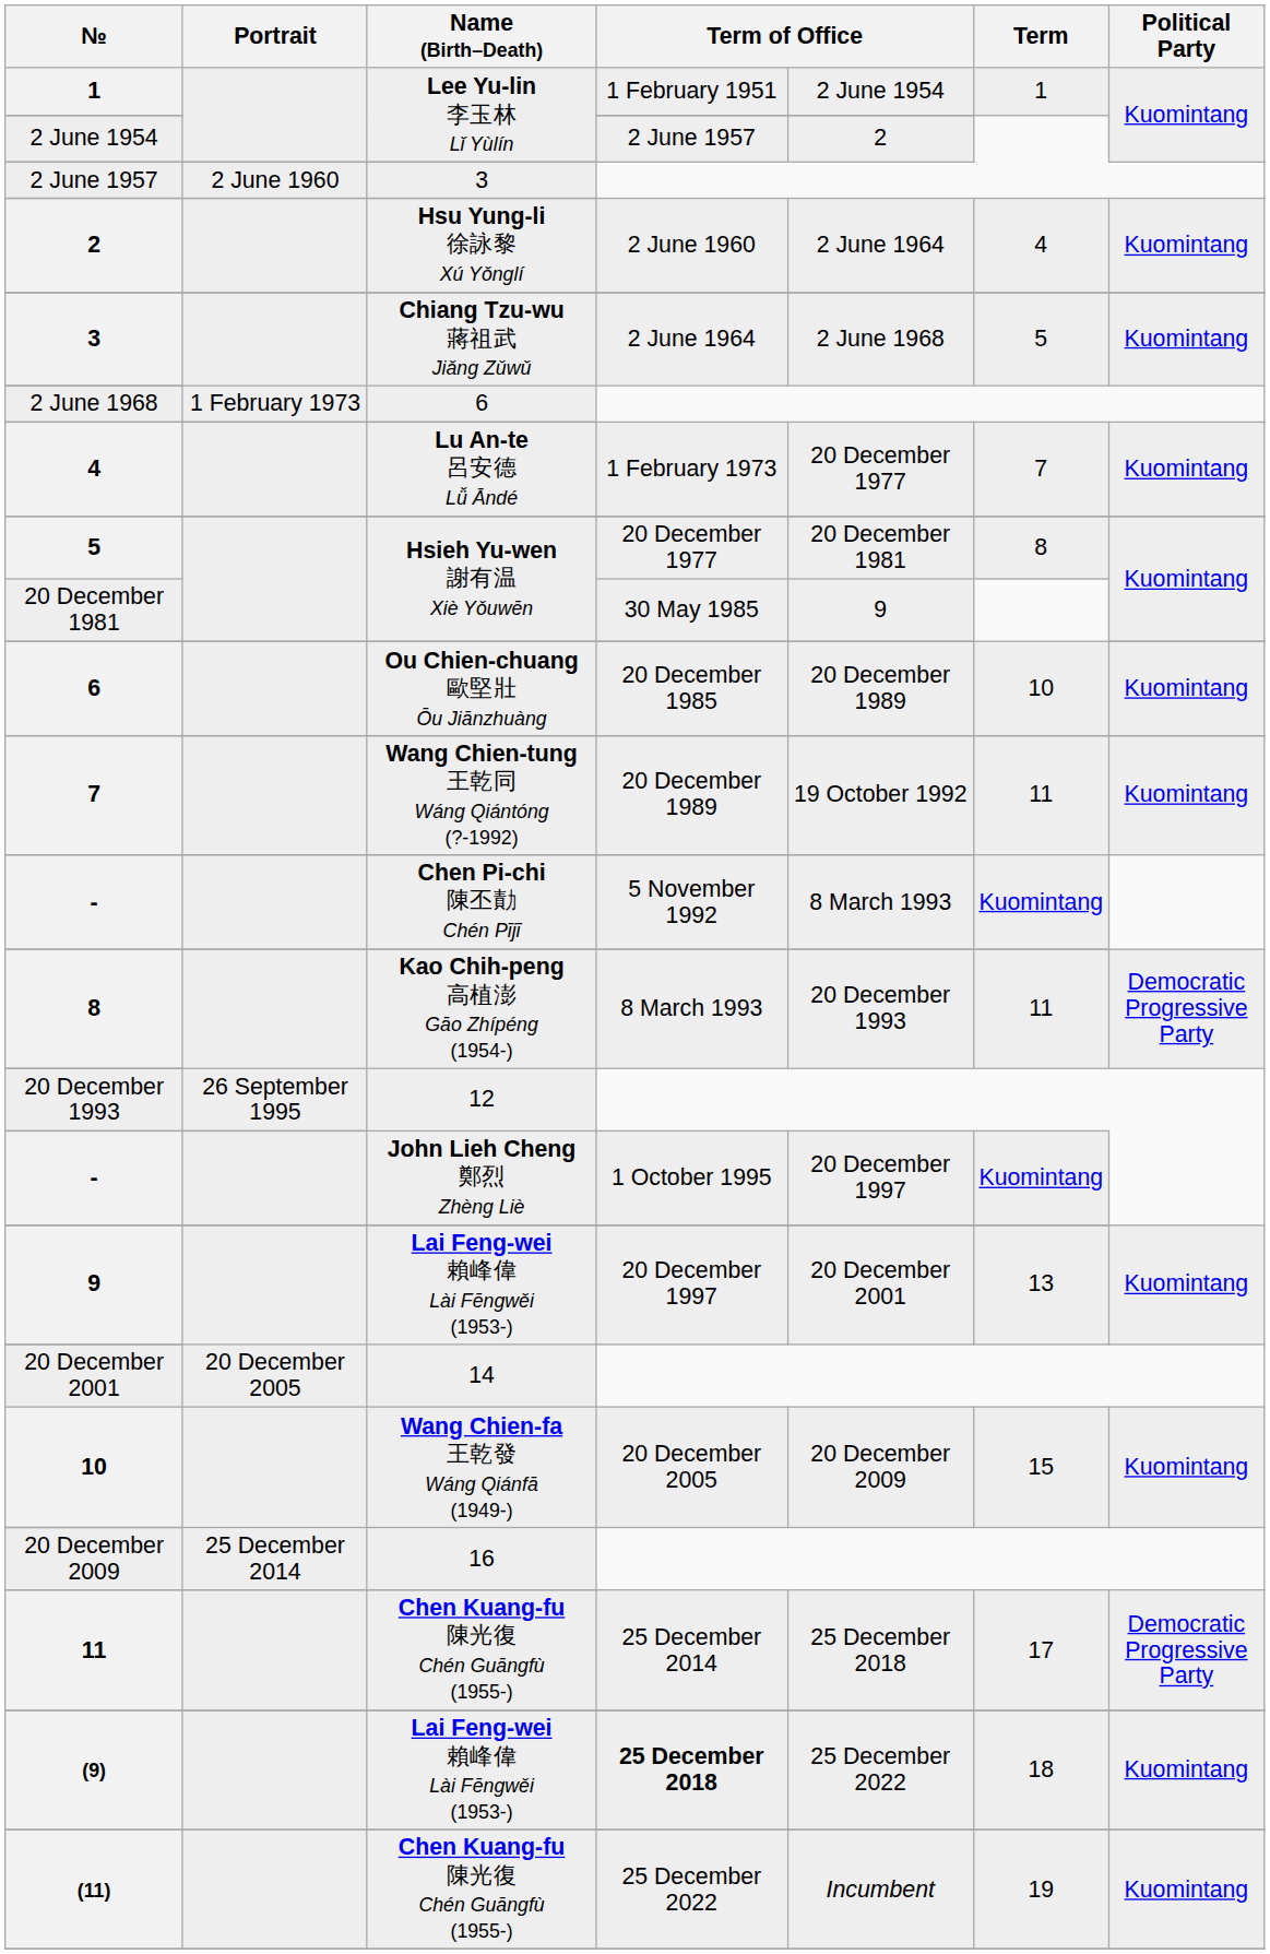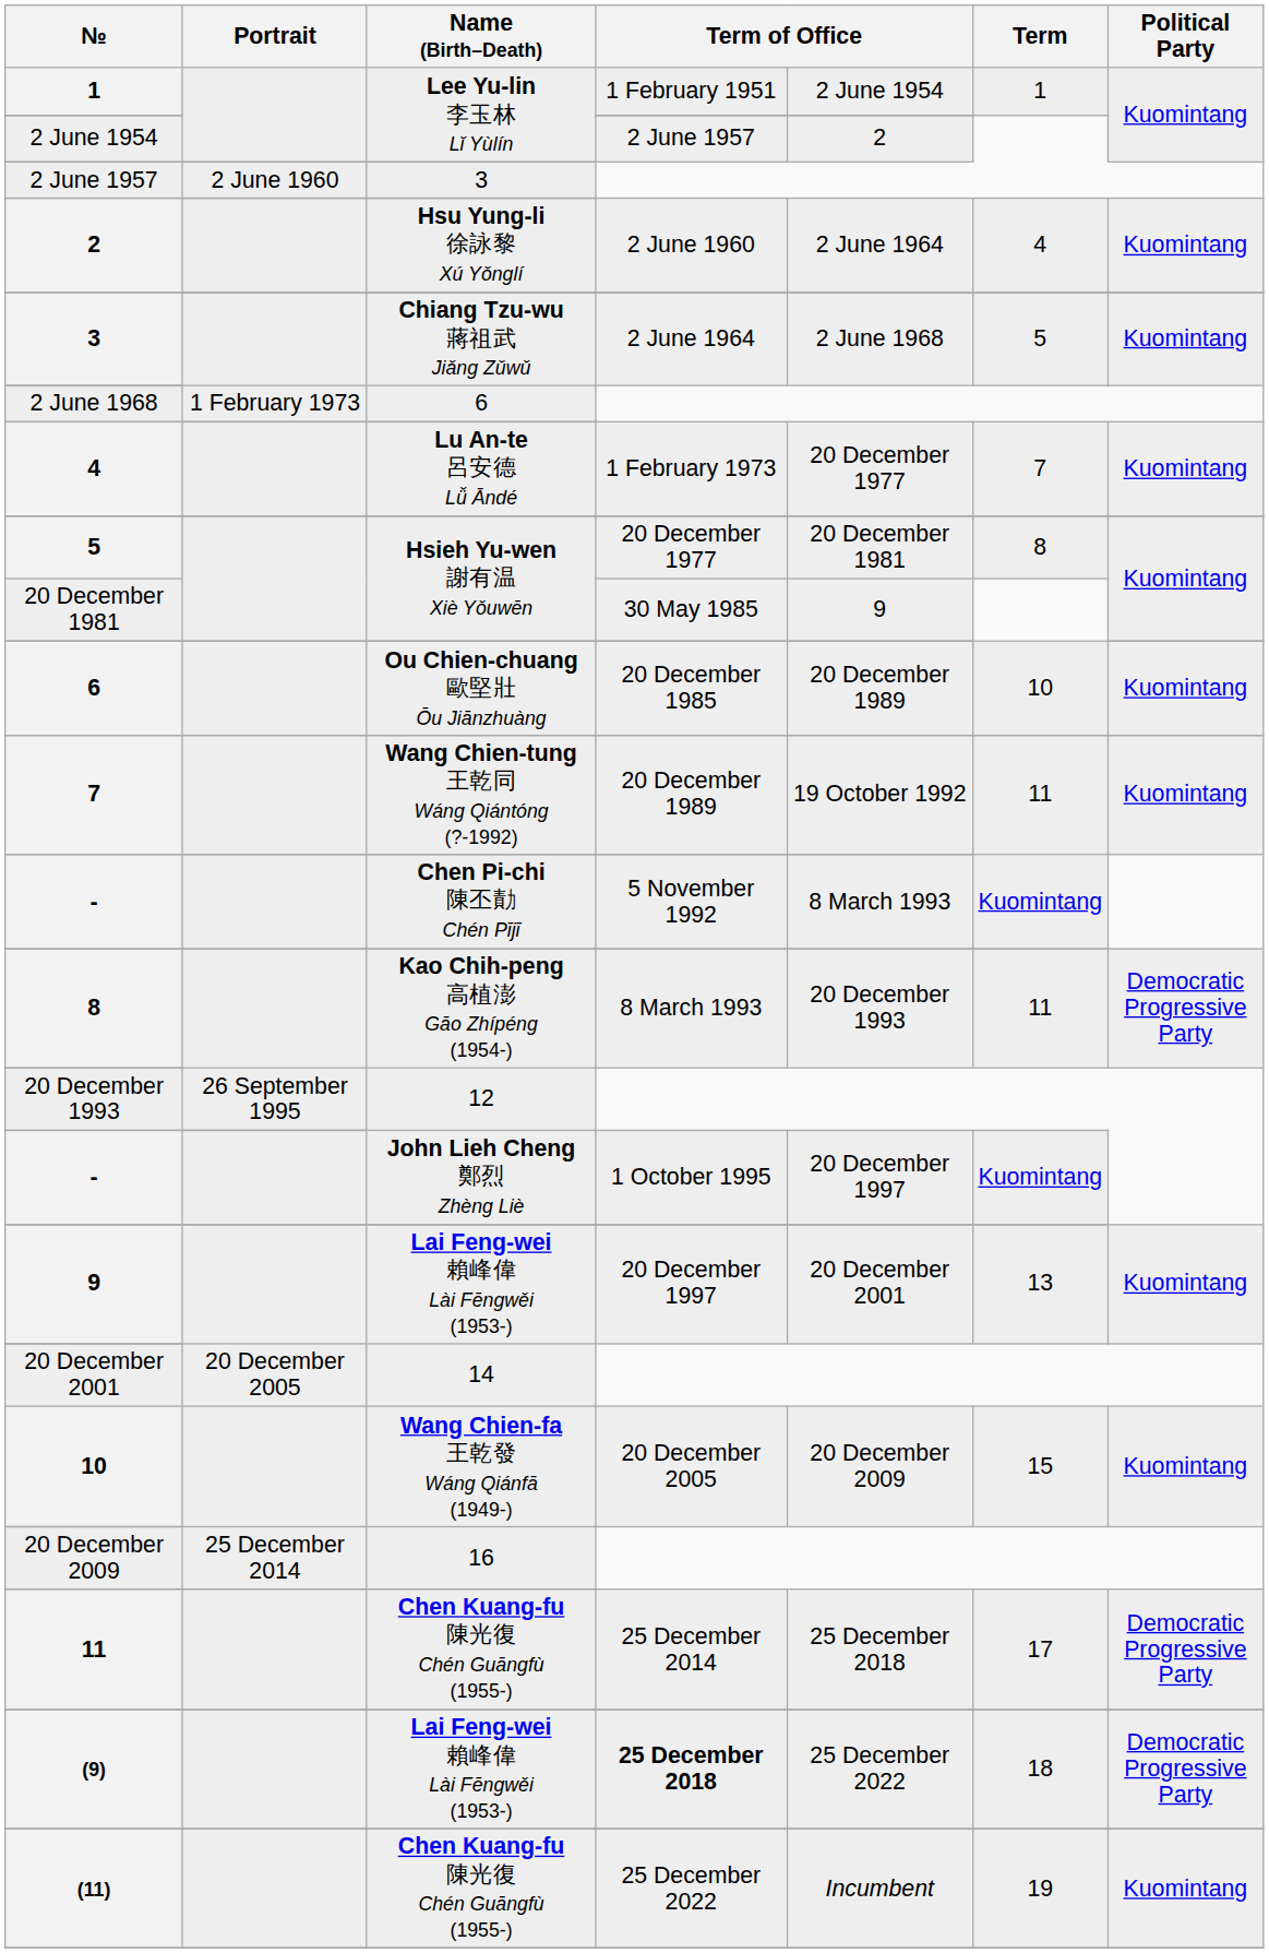(9) | Political Party: Kuomintang -> Democratic Progressive Party
